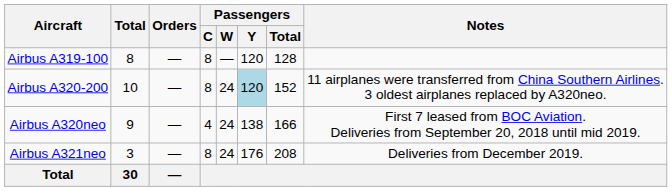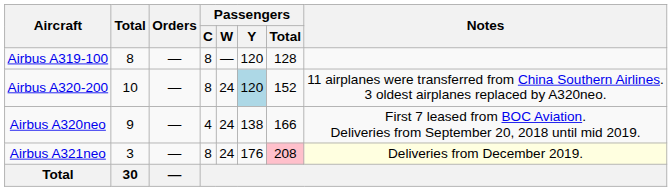Airbus A321neo | Passengers / Total: no background -> pink background
Airbus A321neo | Notes: no background -> lightyellow background
